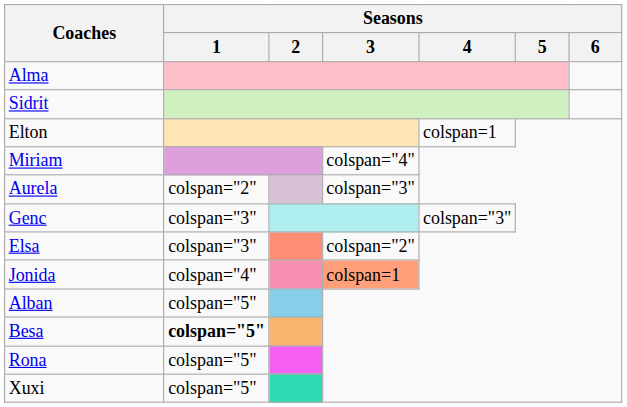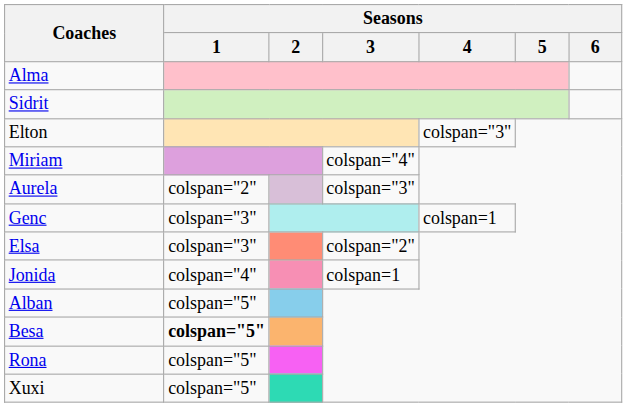Elton | Seasons / 4: colspan=1 -> colspan="3"
Genc | Seasons / 4: colspan="3" -> colspan=1
Jonida | Seasons / 3: lightsalmon background -> no background
